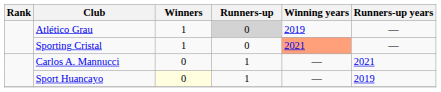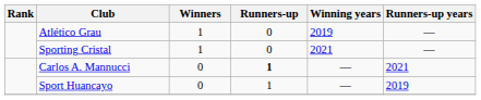Atlético Grau | Runners-up: lightgrey background -> no background
Sporting Cristal | Winning years: lightsalmon background -> no background
Carlos A. Mannucci | Runners-up: normal -> bold
Sport Huancayo | Winners: lightyellow background -> no background
